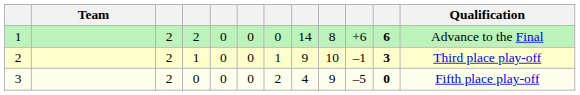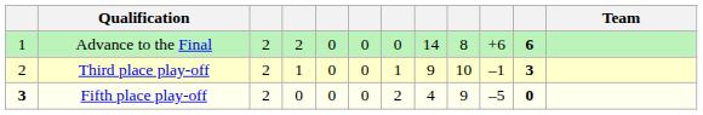columns swapped: Team <-> Qualification
row 4 | column 1: normal -> bold
